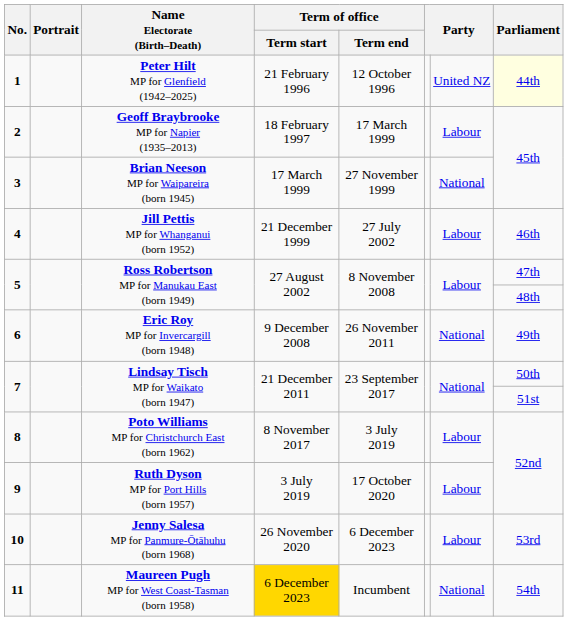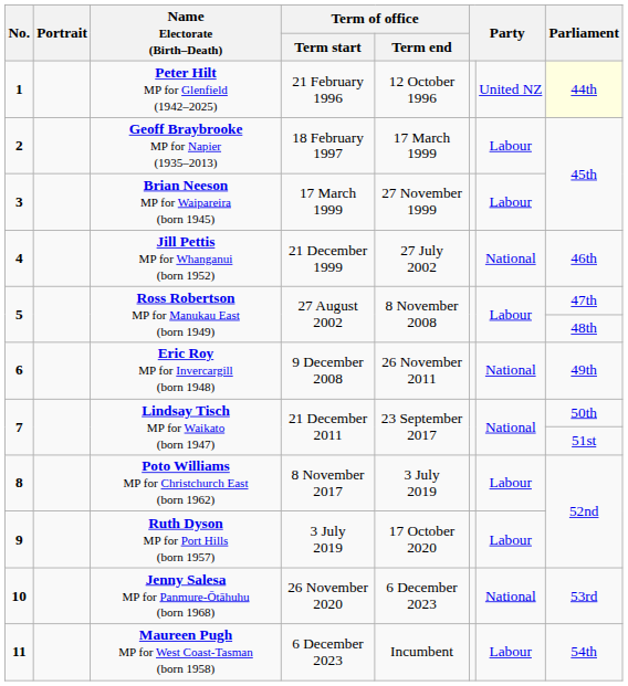3 | column 7: National -> Labour
4 | column 7: Labour -> National
10 | column 7: Labour -> National
11 | Term of office / Term start: gold background -> no background
11 | column 7: National -> Labour
